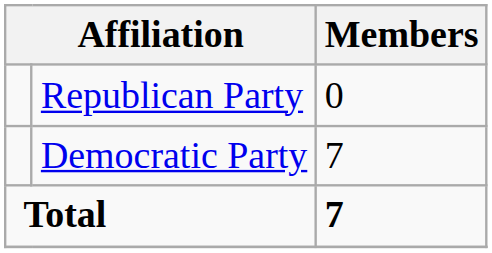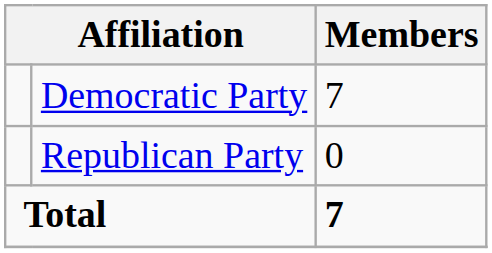rows swapped: Democratic Party <-> Republican Party
